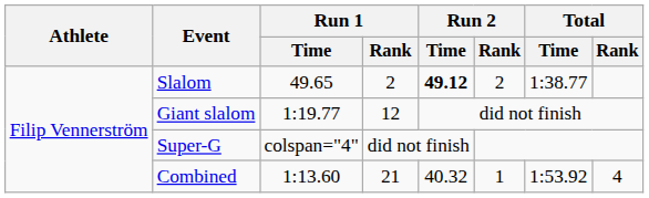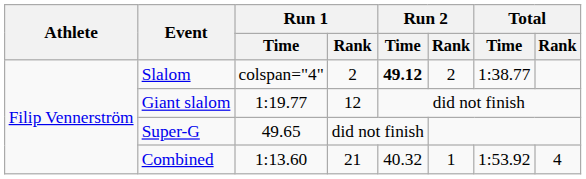Slalom | Run 1 / Time: 49.65 -> colspan="4"
Super-G | Run 1 / Time: colspan="4" -> 49.65
